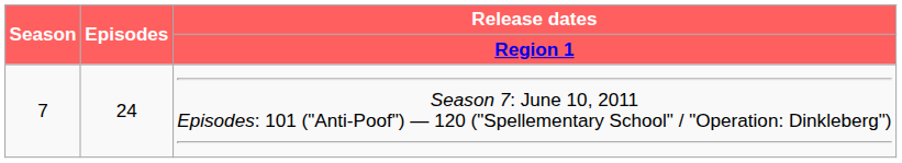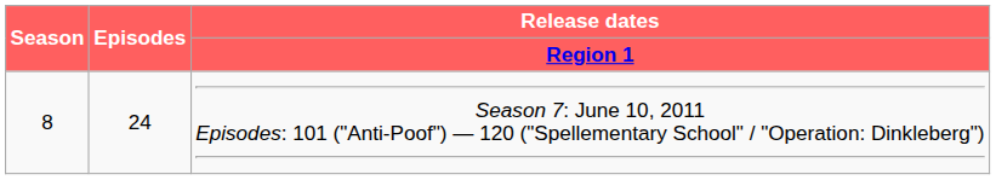row 3 | Season: 7 -> 8
